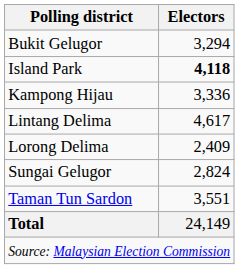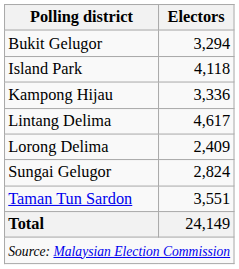Island Park | Electors: bold -> normal
